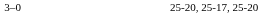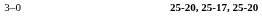row 1 | column 2: normal -> bold
